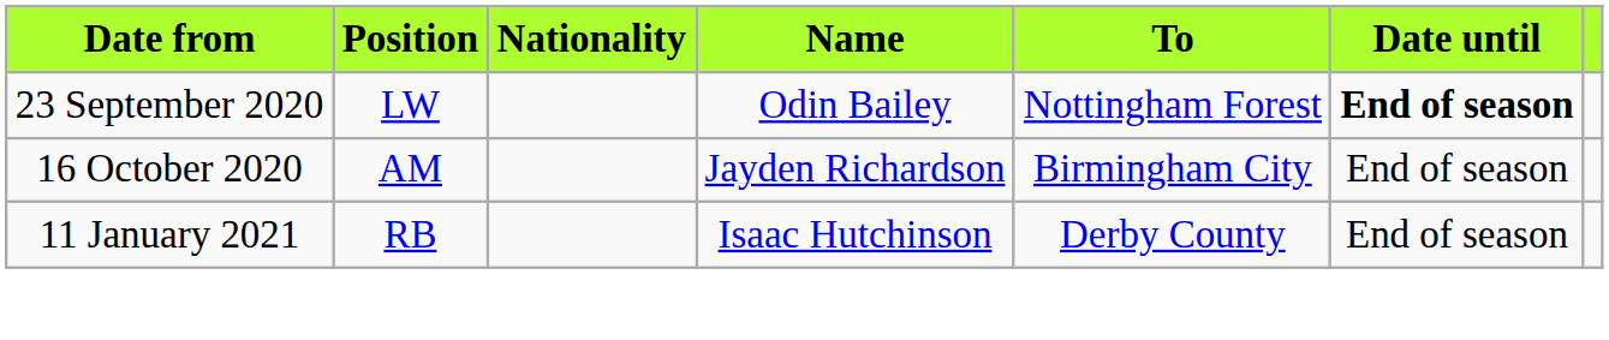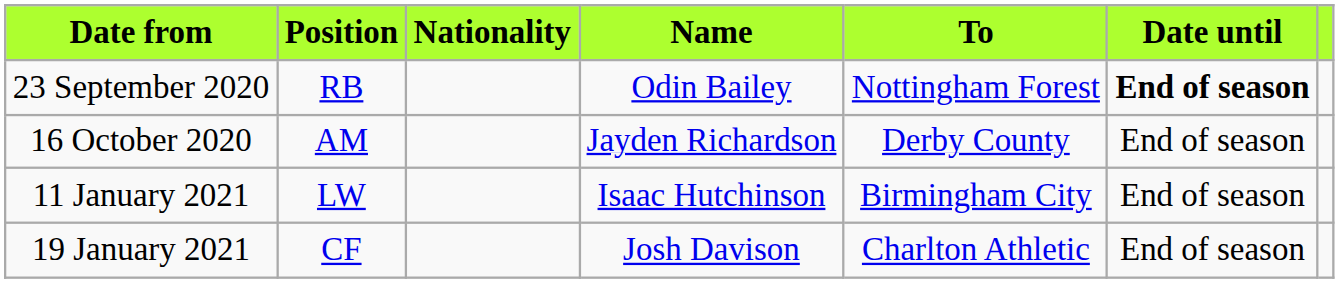23 September 2020 | Position: LW -> RB
16 October 2020 | To: Birmingham City -> Derby County
11 January 2021 | Position: RB -> LW
11 January 2021 | To: Derby County -> Birmingham City
+ row: 19 January 2021 | CF | Josh Davison | Charlton Athletic | End of season
